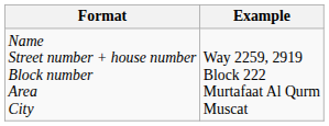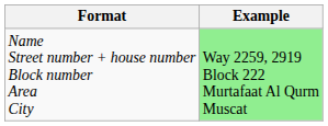Name Street number + house number Block number Area City | Example: no background -> lightgreen background
